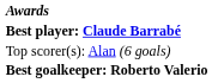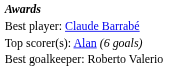Best player: Claude Barrabé | Awards: bold -> normal
Best goalkeeper: Roberto Valerio | Awards: bold -> normal
